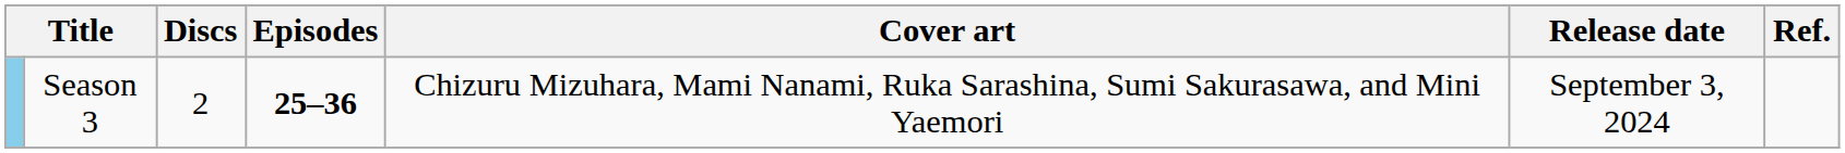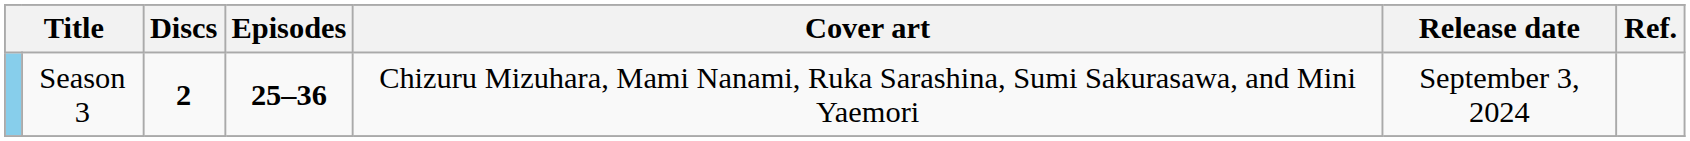Season 3 | Discs: normal -> bold
